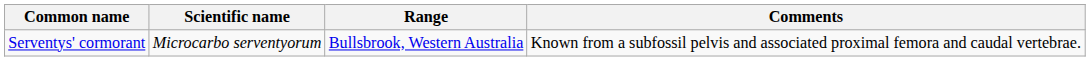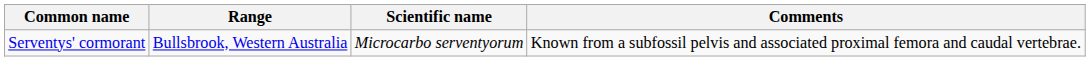columns swapped: Scientific name <-> Range
